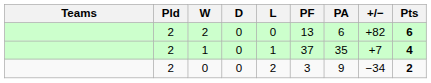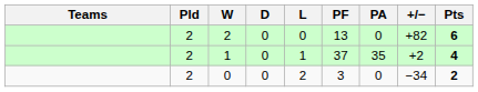row 2 | PA: 6 -> 0
row 3 | +/−: +7 -> +2
row 4 | PA: 9 -> 0
